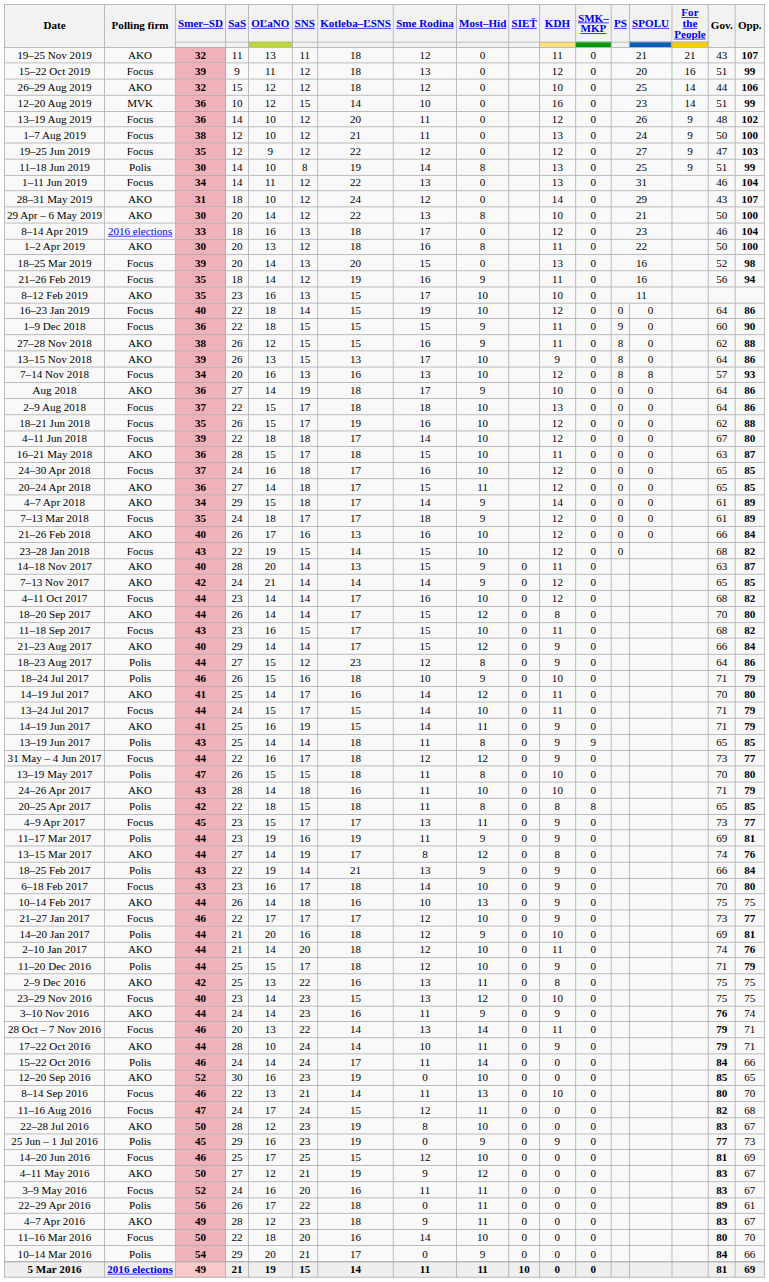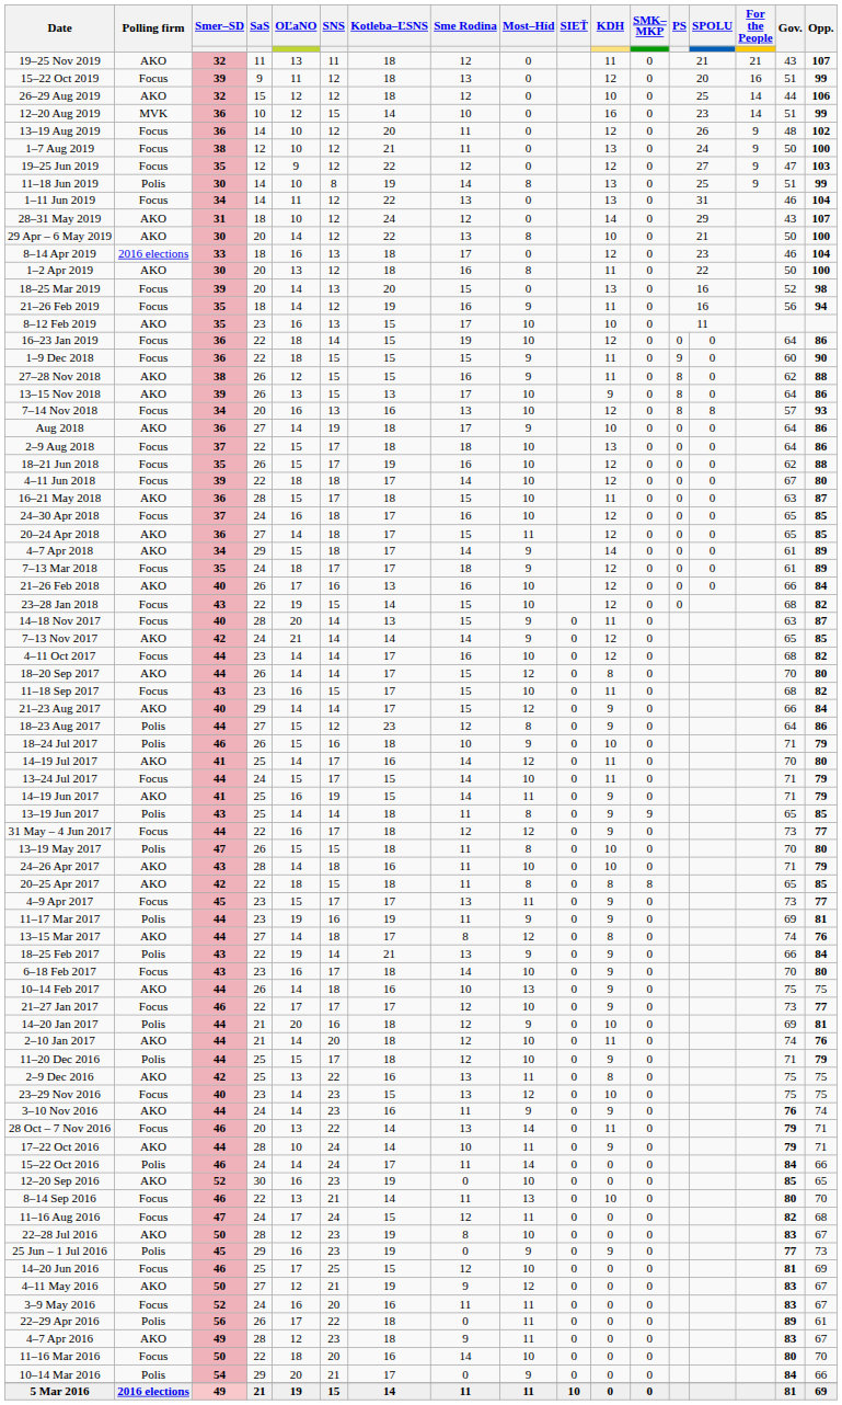16–23 Jan 2019 | Smer–SD: 40 -> 36
14–18 Nov 2017 | Polling firm: AKO -> Focus
20–25 Apr 2017 | Polling firm: Polis -> AKO
13–15 Mar 2017 | SNS: 19 -> 18
